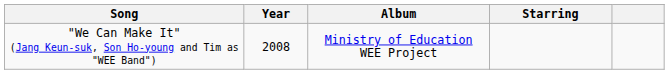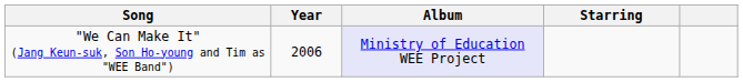row 2 | Year: 2008 -> 2006
row 2 | Album: no background -> lavender background
